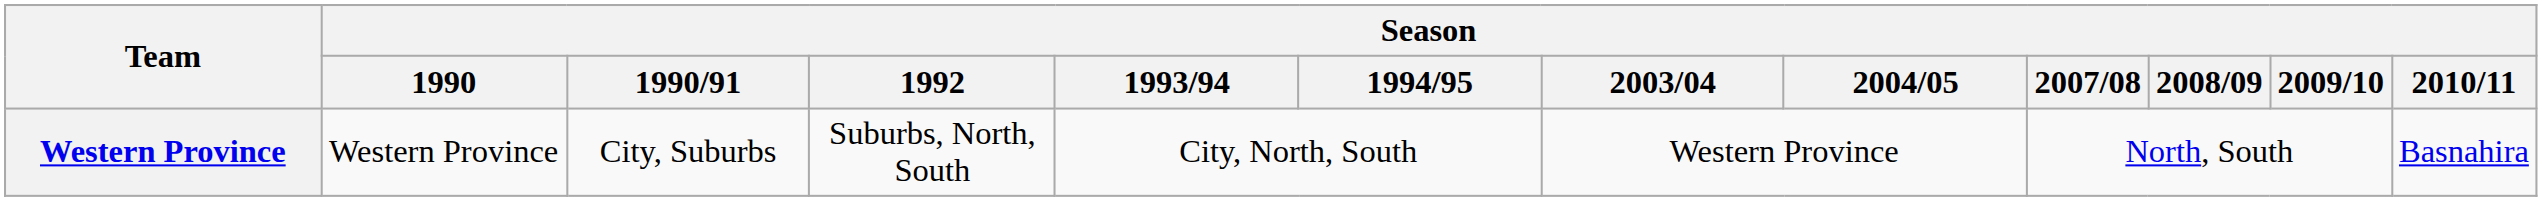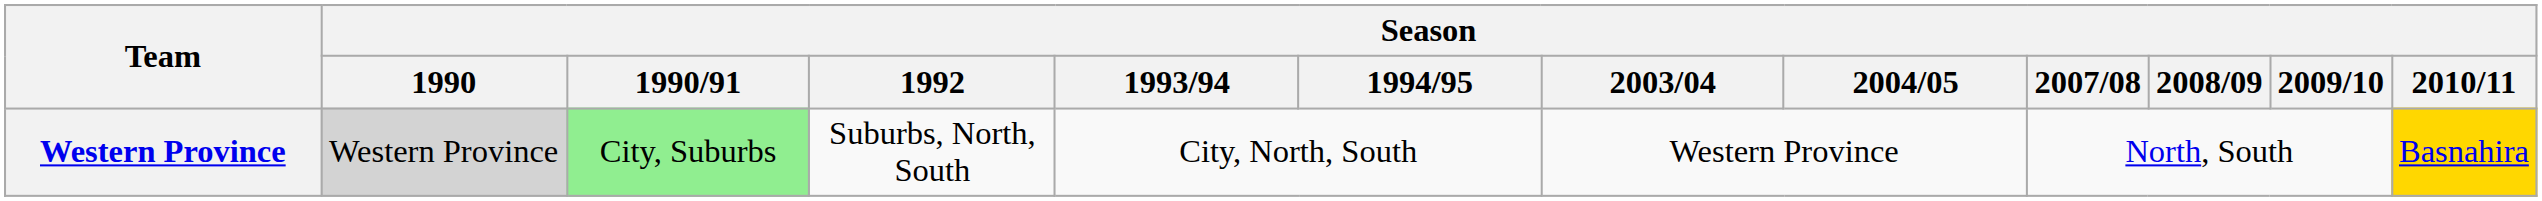row 3 | Season / 1990: no background -> lightgrey background
row 3 | Season / 1990/91: no background -> lightgreen background
row 3 | Season / 2010/11: no background -> gold background
